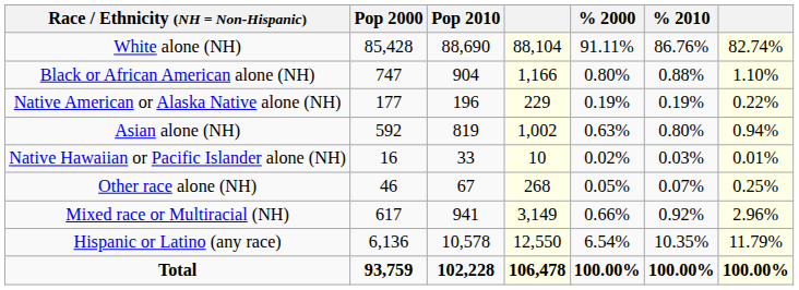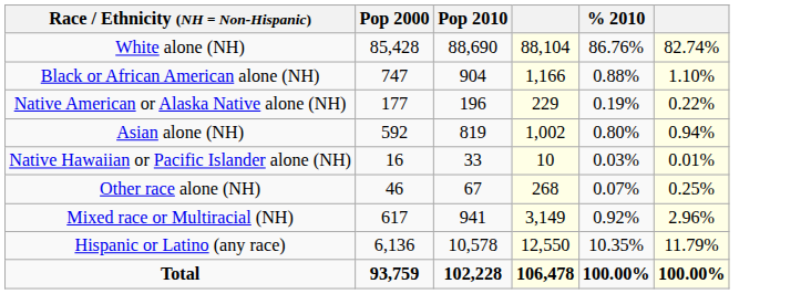- column: % 2000 | 91.11% | 0.80% | 0.19% | 0.63% | 0.02% | 0.05% | 0.66% | 6.54% | 100.00%
